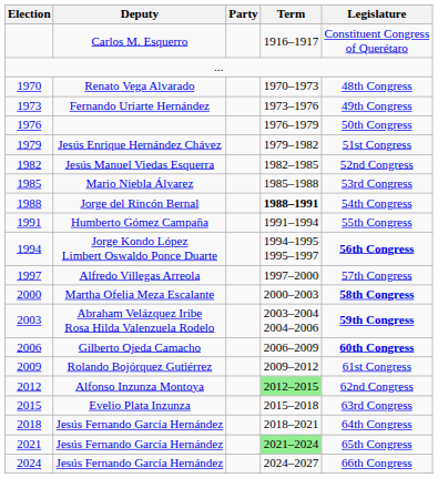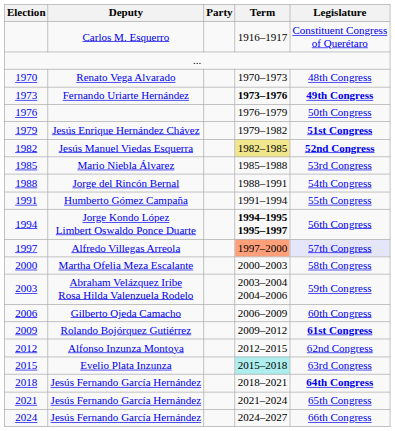Fernando Uriarte Hernández | Term: normal -> bold
Fernando Uriarte Hernández | Legislature: normal -> bold
Jesús Enrique Hernández Chávez | Legislature: normal -> bold
Jesús Manuel Viedas Esquerra | Term: no background -> khaki background
Jesús Manuel Viedas Esquerra | Legislature: normal -> bold
Jorge del Rincón Bernal | Term: bold -> normal
Jorge Kondo López Limbert Oswaldo Ponce Duarte | Term: normal -> bold
Jorge Kondo López Limbert Oswaldo Ponce Duarte | Legislature: bold -> normal
Alfredo Villegas Arreola | Term: no background -> lightsalmon background
Alfredo Villegas Arreola | Legislature: no background -> lavender background
Martha Ofelia Meza Escalante | Legislature: bold -> normal
Abraham Velázquez Iribe Rosa Hilda Valenzuela Rodelo | Legislature: bold -> normal
Gilberto Ojeda Camacho | Legislature: bold -> normal
Rolando Bojórquez Gutiérrez | Legislature: normal -> bold
Alfonso Inzunza Montoya | Term: lightgreen background -> no background
Evelio Plata Inzunza | Term: no background -> paleturquoise background
2018 / Jesús Fernando García Hernández | Legislature: normal -> bold
2021 / Jesús Fernando García Hernández | Term: lightgreen background -> no background
